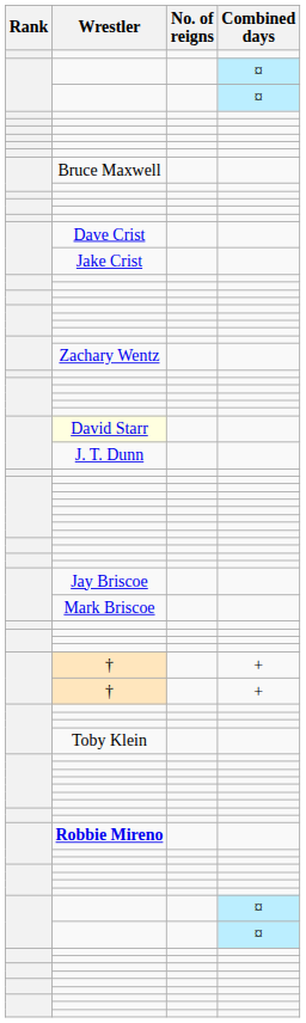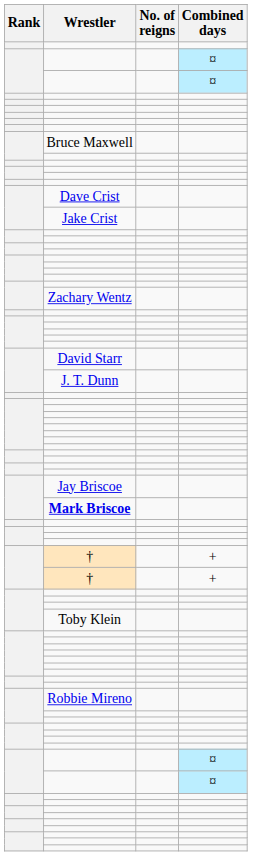David Starr | Wrestler: lightyellow background -> no background
Mark Briscoe | Wrestler: normal -> bold
Robbie Mireno | Wrestler: bold -> normal
